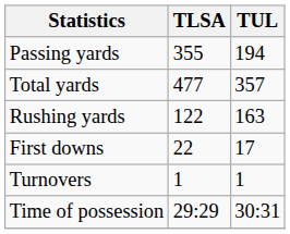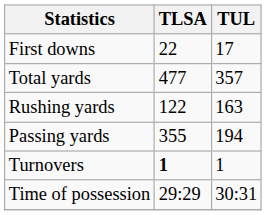rows swapped: First downs <-> Passing yards
Turnovers | TLSA: normal -> bold
